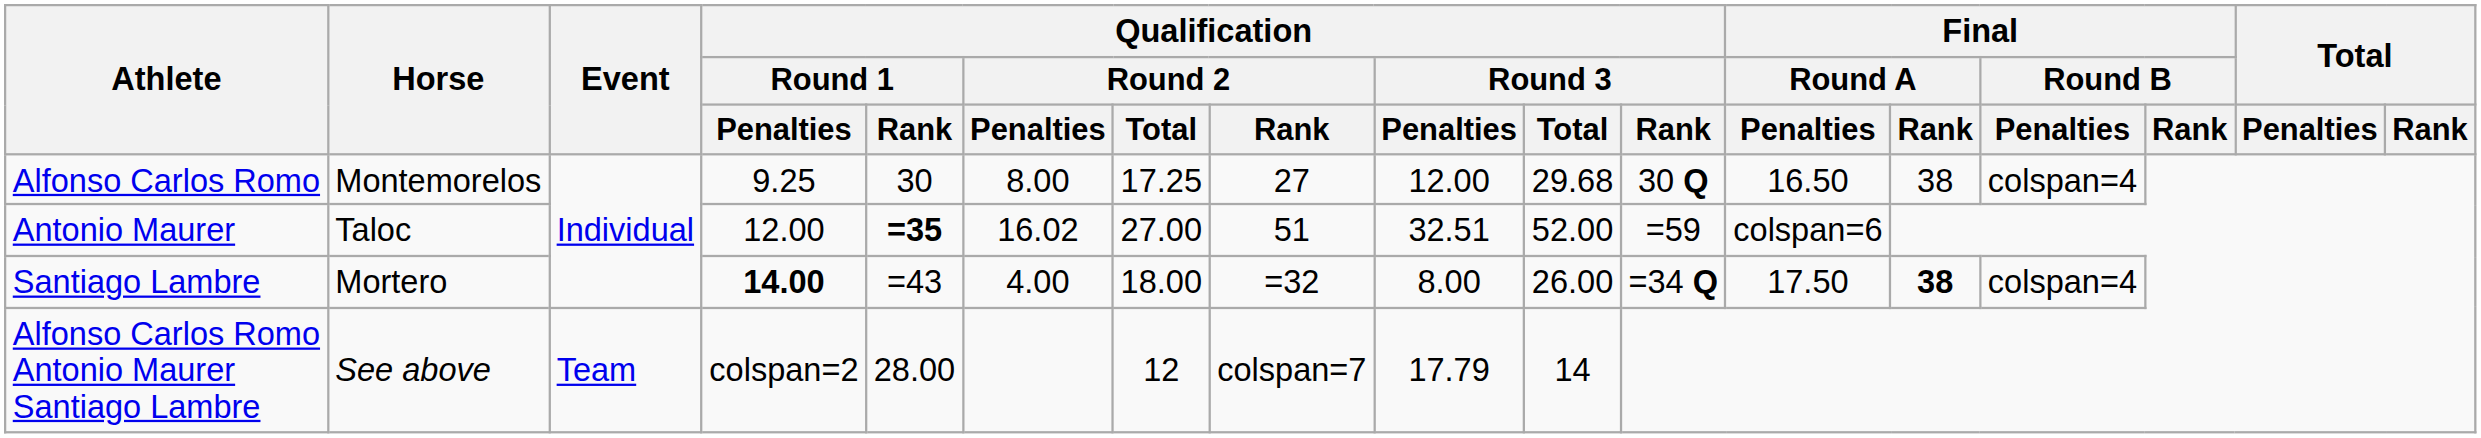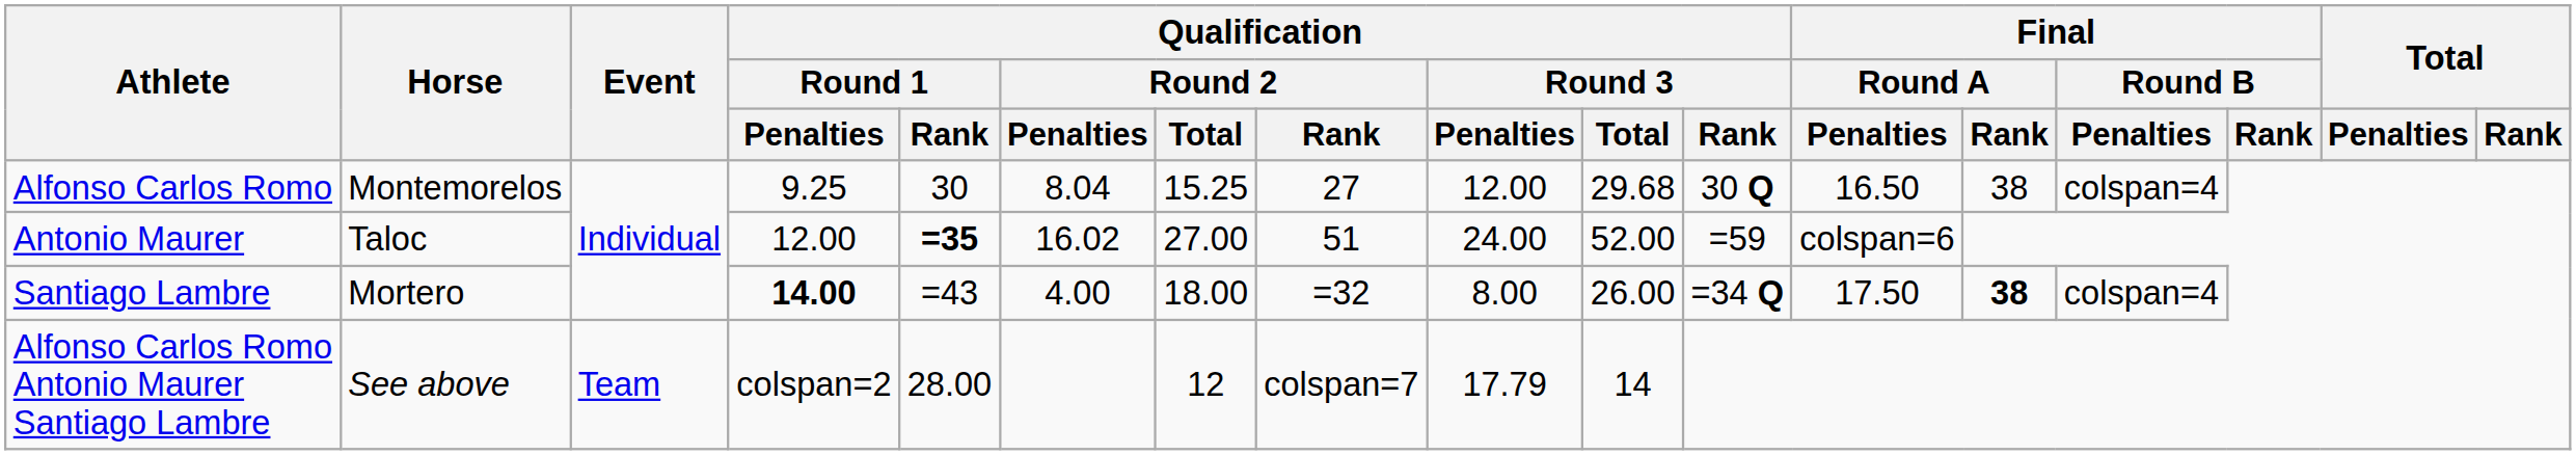Alfonso Carlos Romo | Qualification / Round 2 / Penalties: 8.00 -> 8.04
Alfonso Carlos Romo | Qualification / Round 2 / Total: 17.25 -> 15.25
Antonio Maurer | Qualification / Round 3 / Penalties: 32.51 -> 24.00
